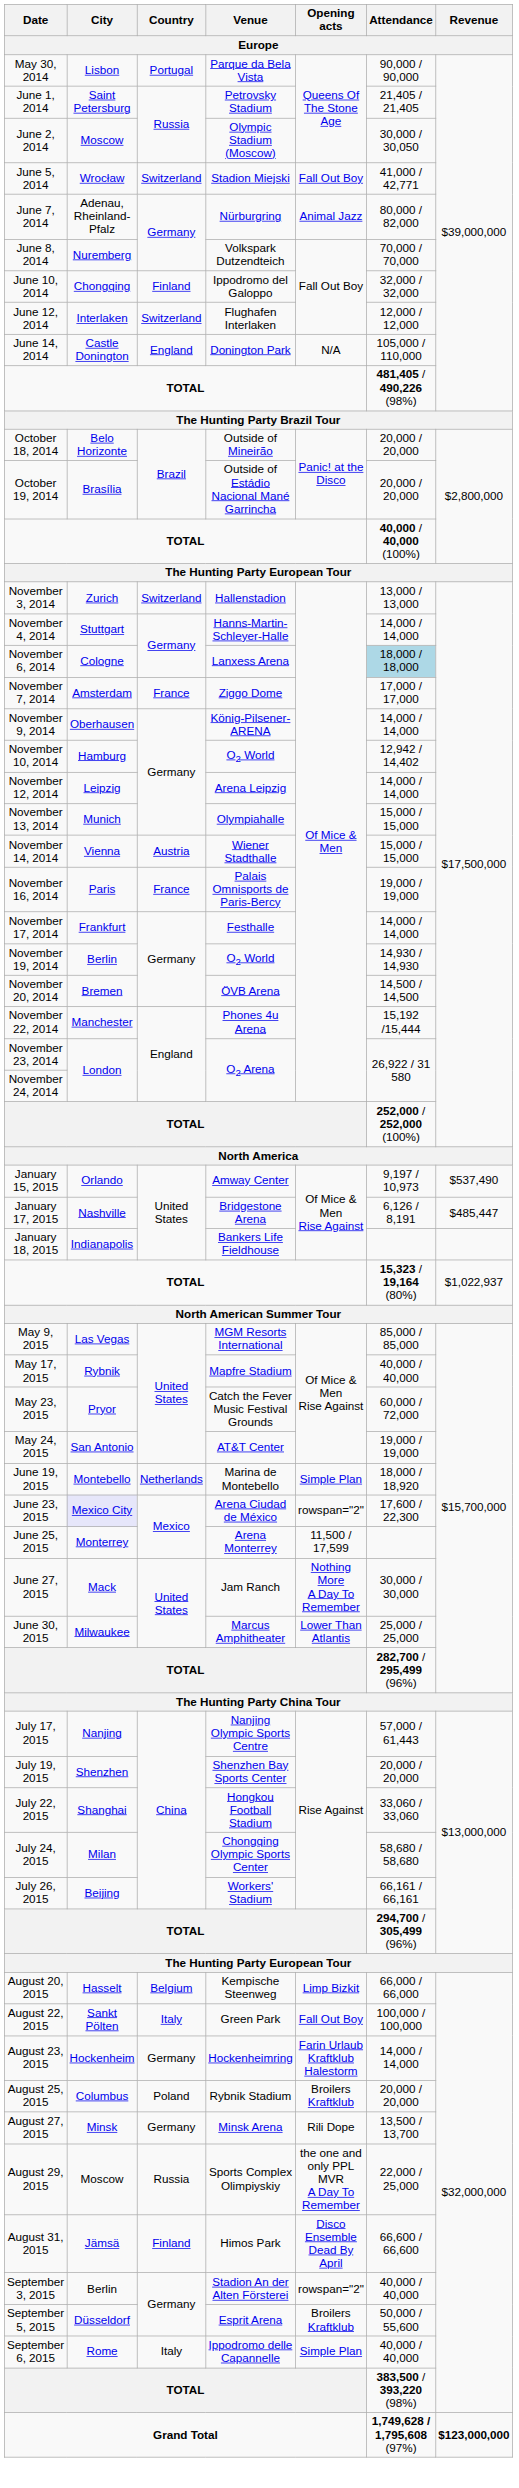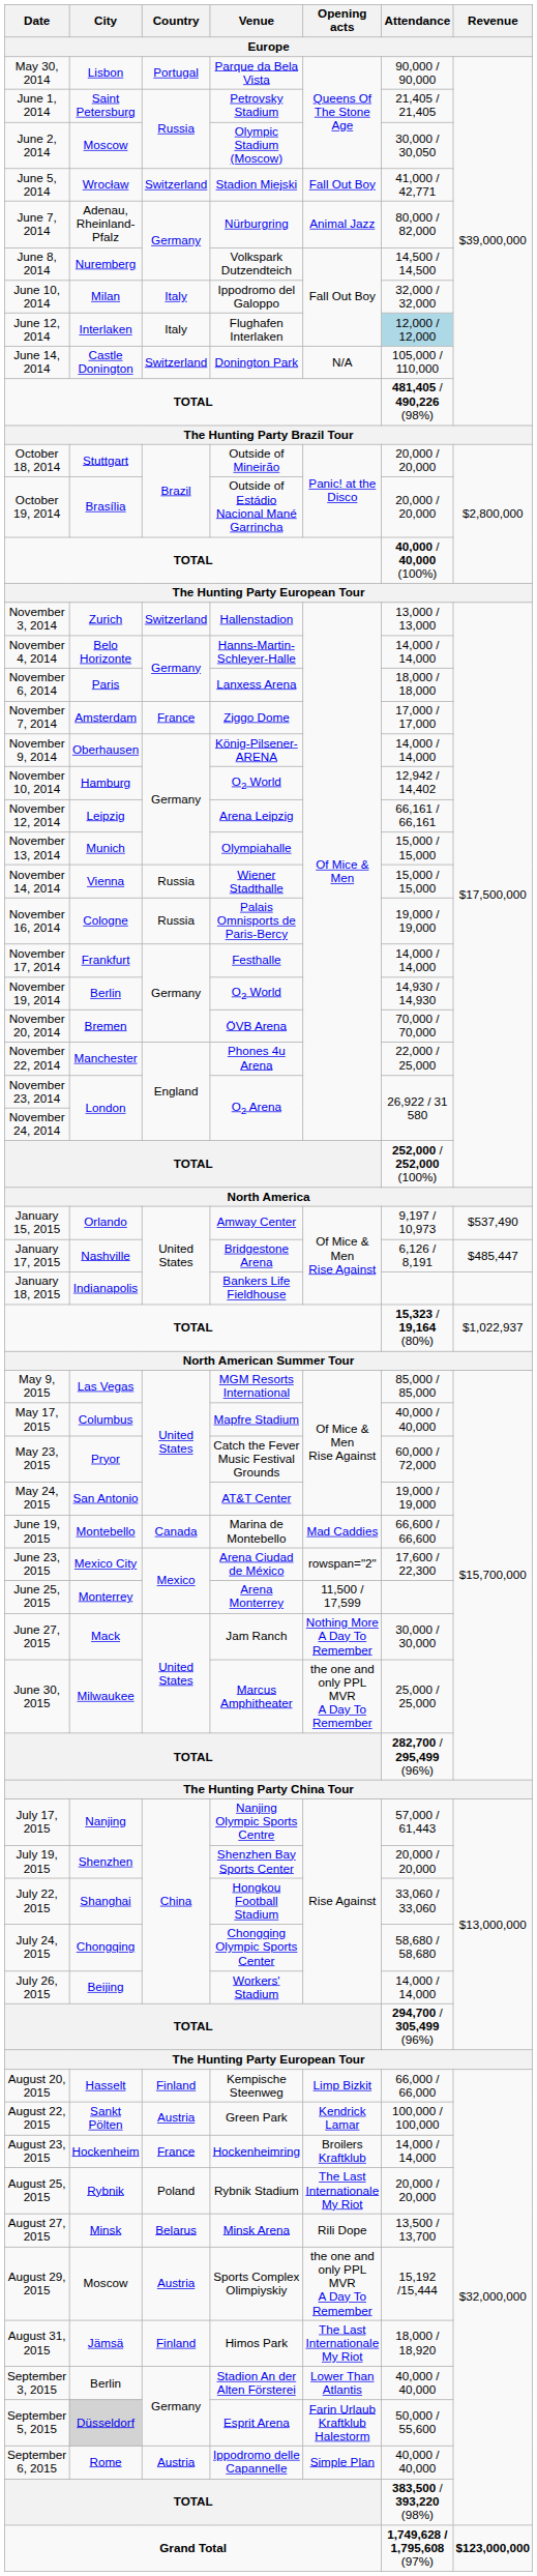June 8, 2014 | Attendance: 70,000 / 70,000 -> 14,500 / 14,500
June 10, 2014 | City: Chongqing -> Milan
June 10, 2014 | Country: Finland -> Italy
June 12, 2014 | Country: Switzerland -> Italy
June 12, 2014 | Attendance: no background -> lightblue background
June 14, 2014 | Country: England -> Switzerland
October 18, 2014 | City: Belo Horizonte -> Stuttgart
November 4, 2014 | City: Stuttgart -> Belo Horizonte
November 6, 2014 | City: Cologne -> Paris
November 6, 2014 | Attendance: lightblue background -> no background
November 12, 2014 | Attendance: 14,000 / 14,000 -> 66,161 / 66,161
November 14, 2014 | Country: Austria -> Russia
November 16, 2014 | City: Paris -> Cologne
November 16, 2014 | Country: France -> Russia
November 20, 2014 | Attendance: 14,500 / 14,500 -> 70,000 / 70,000
November 22, 2014 | Attendance: 15,192 /15,444 -> 22,000 / 25,000
May 17, 2015 | City: Rybnik -> Columbus
June 19, 2015 | Country: Netherlands -> Canada
June 19, 2015 | Opening acts: Simple Plan -> Mad Caddies
June 19, 2015 | Attendance: 18,000 / 18,920 -> 66,600 / 66,600
June 23, 2015 | City: lavender background -> no background
June 30, 2015 | Opening acts: Lower Than Atlantis -> the one and only PPL MVR A Day To Remember
July 24, 2015 | City: Milan -> Chongqing
July 26, 2015 | Attendance: 66,161 / 66,161 -> 14,000 / 14,000
August 20, 2015 | Country: Belgium -> Finland
August 22, 2015 | Country: Italy -> Austria
August 22, 2015 | Opening acts: Fall Out Boy -> Kendrick Lamar
August 23, 2015 | Country: Germany -> France
August 23, 2015 | Opening acts: Farin Urlaub Kraftklub Halestorm -> Broilers Kraftklub
August 25, 2015 | City: Columbus -> Rybnik
August 25, 2015 | Opening acts: Broilers Kraftklub -> The Last Internationale My Riot
August 27, 2015 | Country: Germany -> Belarus
August 29, 2015 | Country: Russia -> Austria
August 29, 2015 | Attendance: 22,000 / 25,000 -> 15,192 /15,444
August 31, 2015 | Opening acts: Disco Ensemble Dead By April -> The Last Internationale My Riot
August 31, 2015 | Attendance: 66,600 / 66,600 -> 18,000 / 18,920
September 3, 2015 | Opening acts: rowspan="2" -> Lower Than Atlantis
September 5, 2015 | City: no background -> lightgrey background
September 5, 2015 | Opening acts: Broilers Kraftklub -> Farin Urlaub Kraftklub Halestorm
September 6, 2015 | Country: Italy -> Austria
